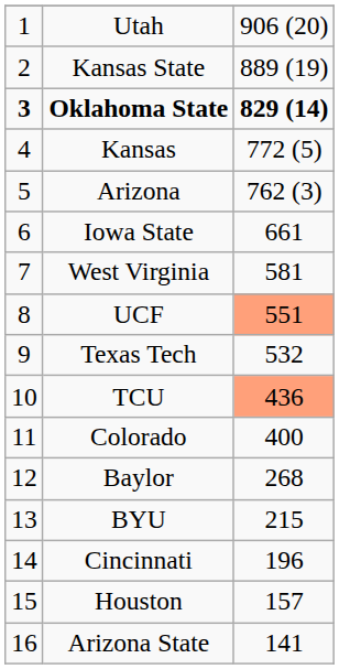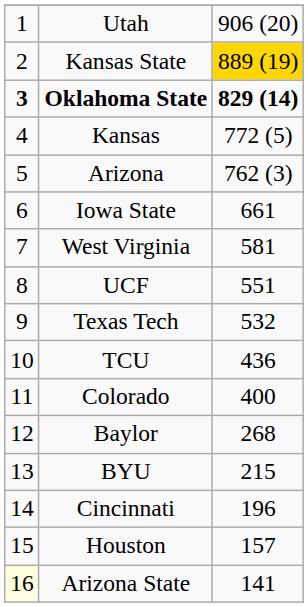Kansas State | column 3: no background -> gold background
UCF | column 3: lightsalmon background -> no background
TCU | column 3: lightsalmon background -> no background
Arizona State | column 1: no background -> lightyellow background
